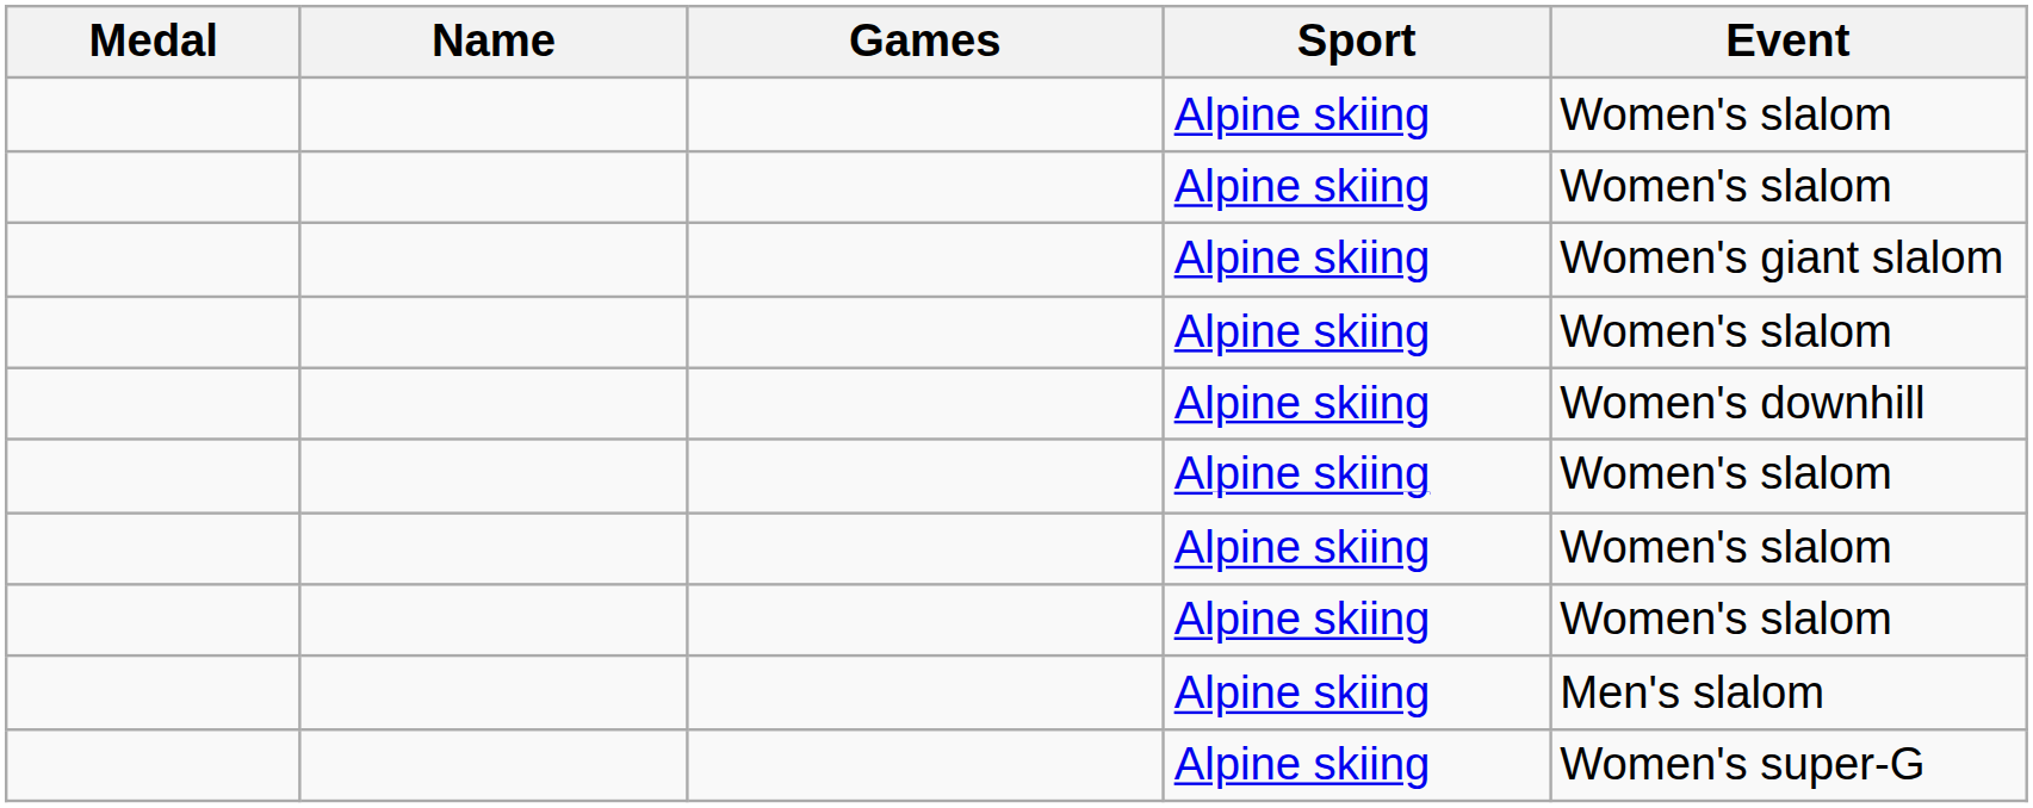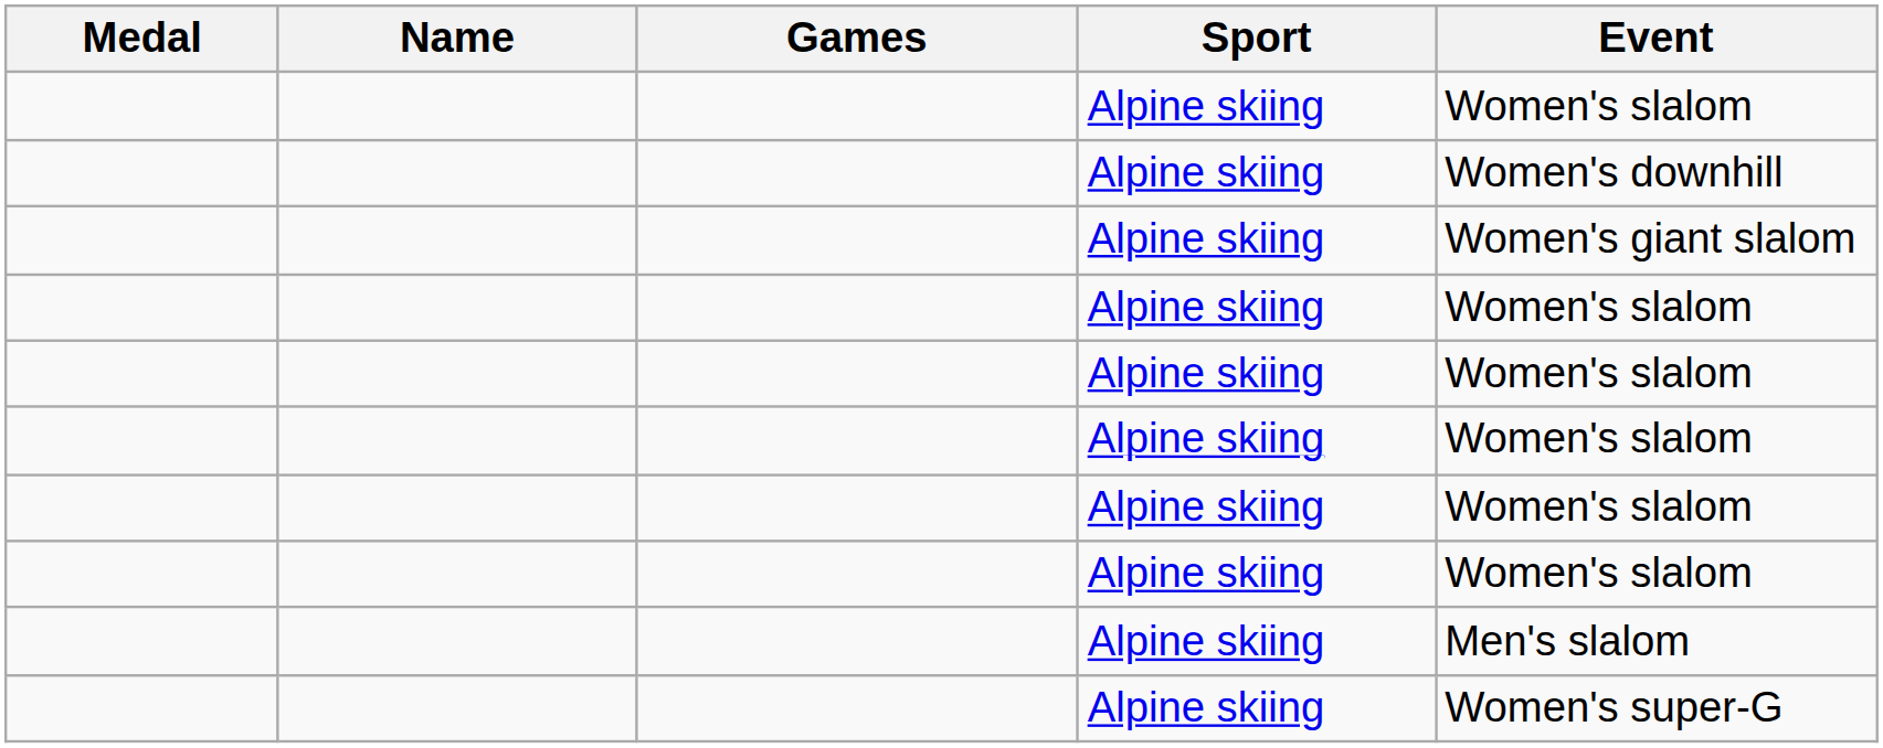row 3 | Event: Women's slalom -> Women's downhill
row 6 | Event: Women's downhill -> Women's slalom
